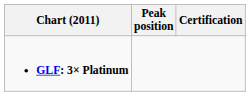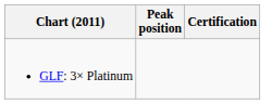GLF: 3× Platinum | Chart (2011): bold -> normal
